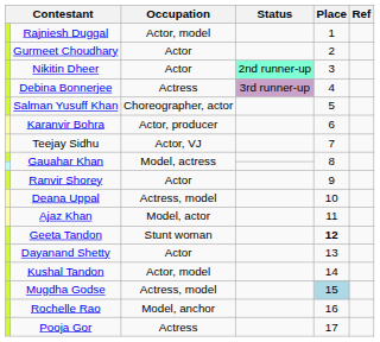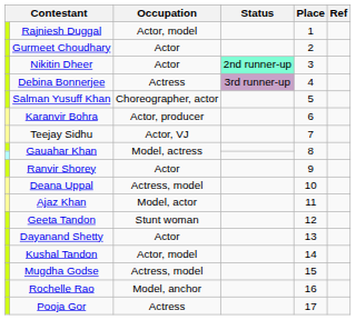Geeta Tandon | Place: bold -> normal
Mugdha Godse | Place: lightblue background -> no background
